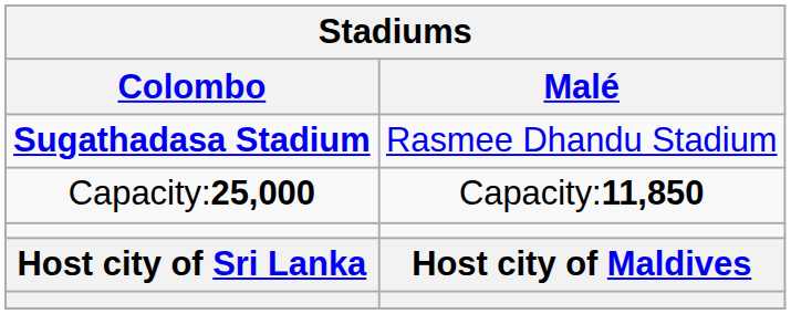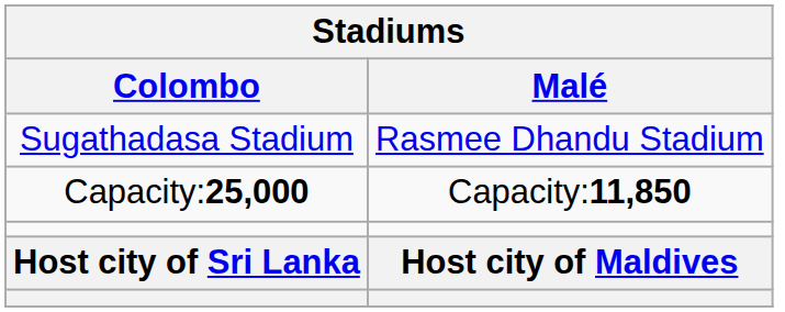row 3 | Colombo: bold -> normal
